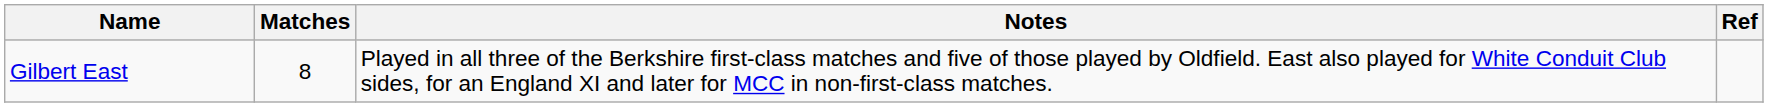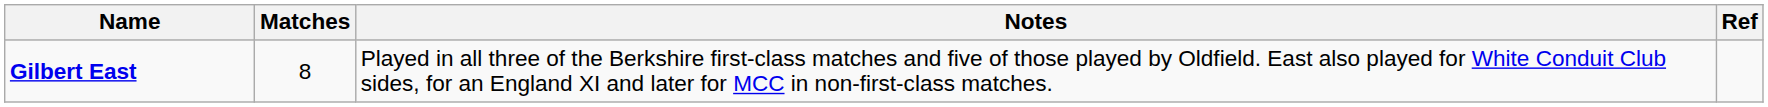row 2 | Name: normal -> bold
